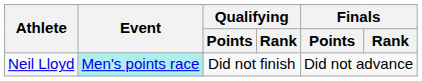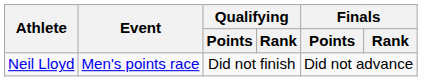Neil Lloyd | Event: paleturquoise background -> no background
